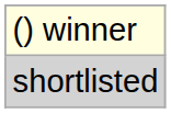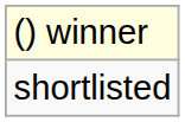row 2 | column 1: lightgrey background -> no background
